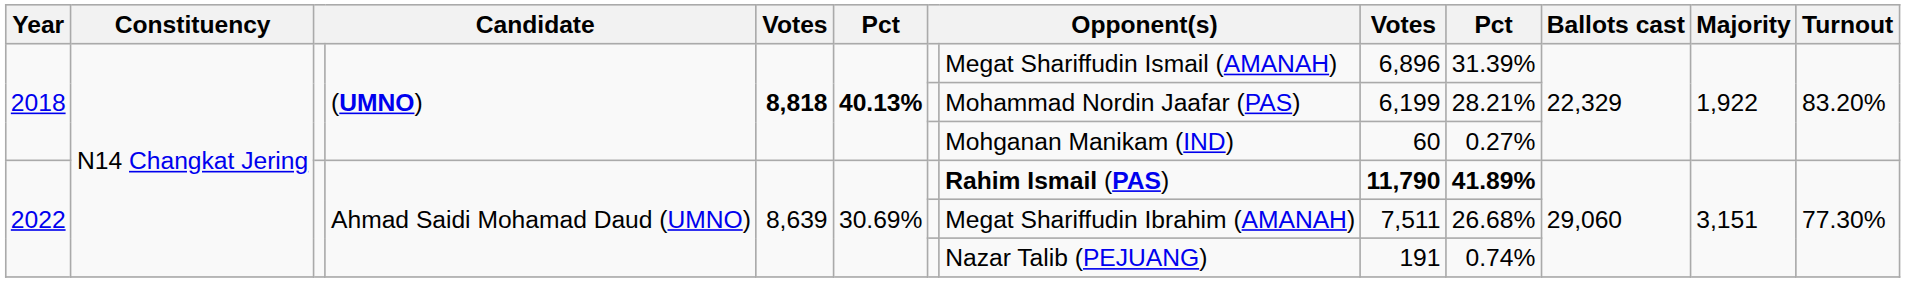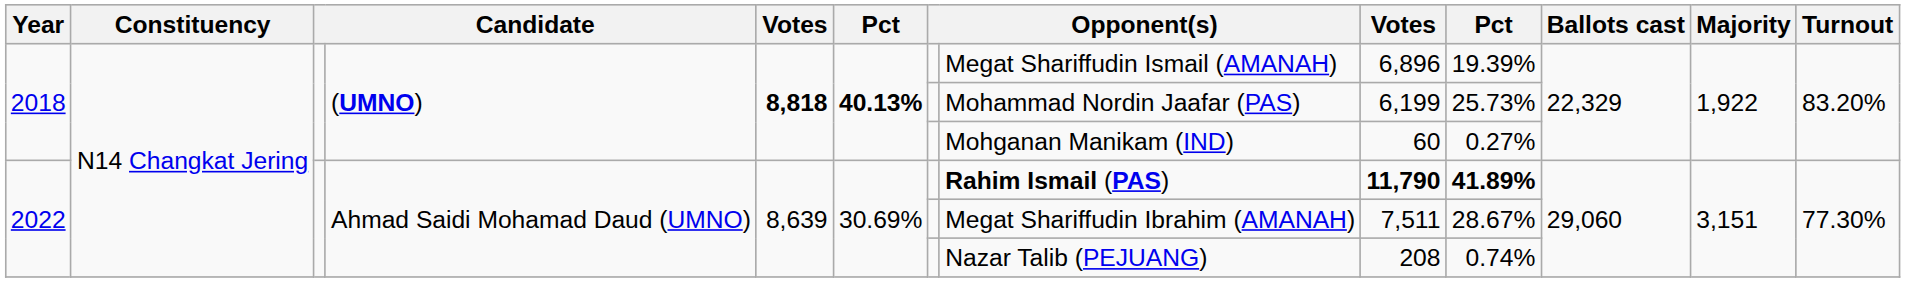row 2 | column 10: 31.39% -> 19.39%
row 3 | column 10: 28.21% -> 25.73%
row 6 | column 10: 26.68% -> 28.67%
row 7 | column 9: 191 -> 208
